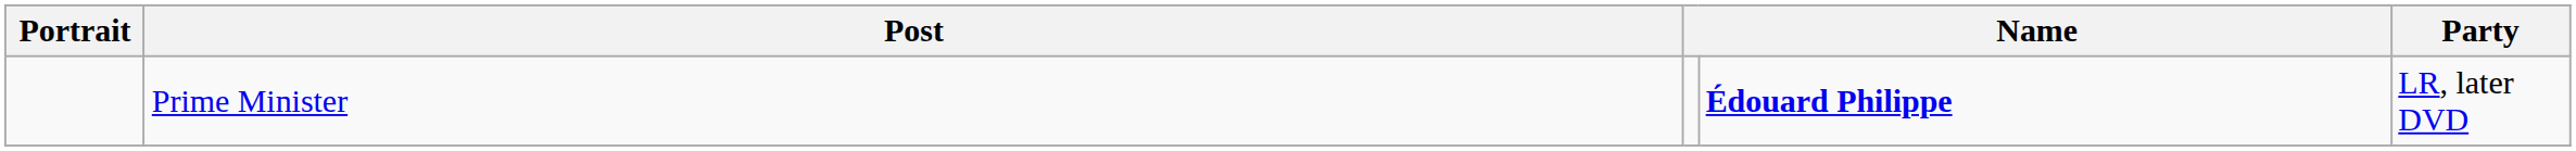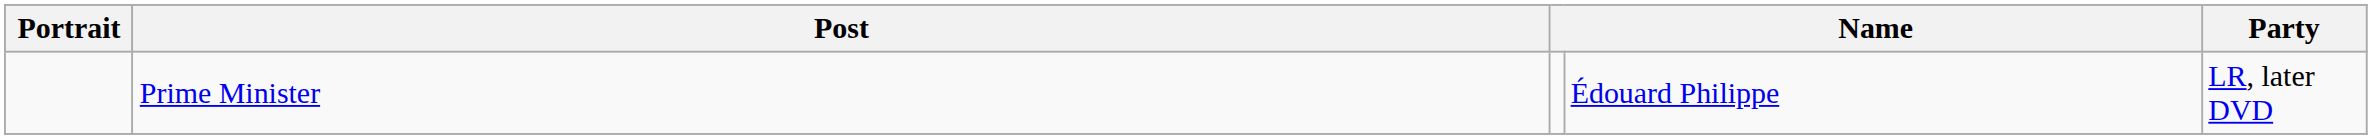Prime Minister | column 4: bold -> normal
